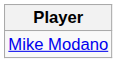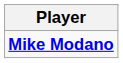row 2 | column 1: normal -> bold
